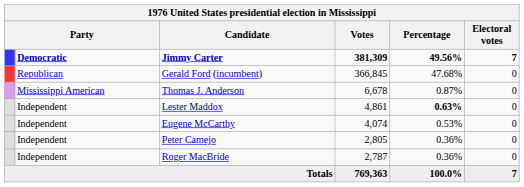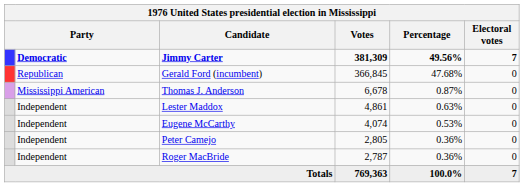Lester Maddox | Percentage: bold -> normal
